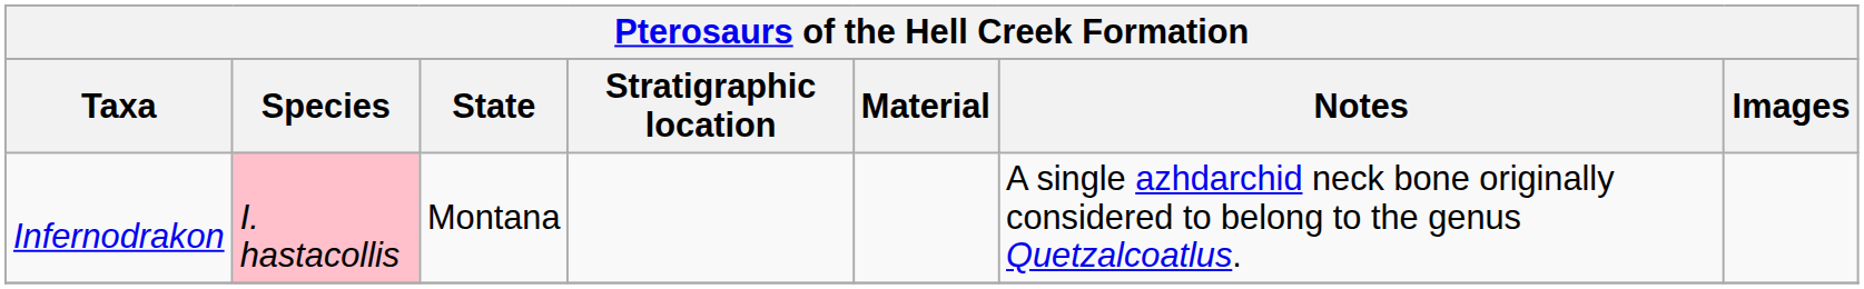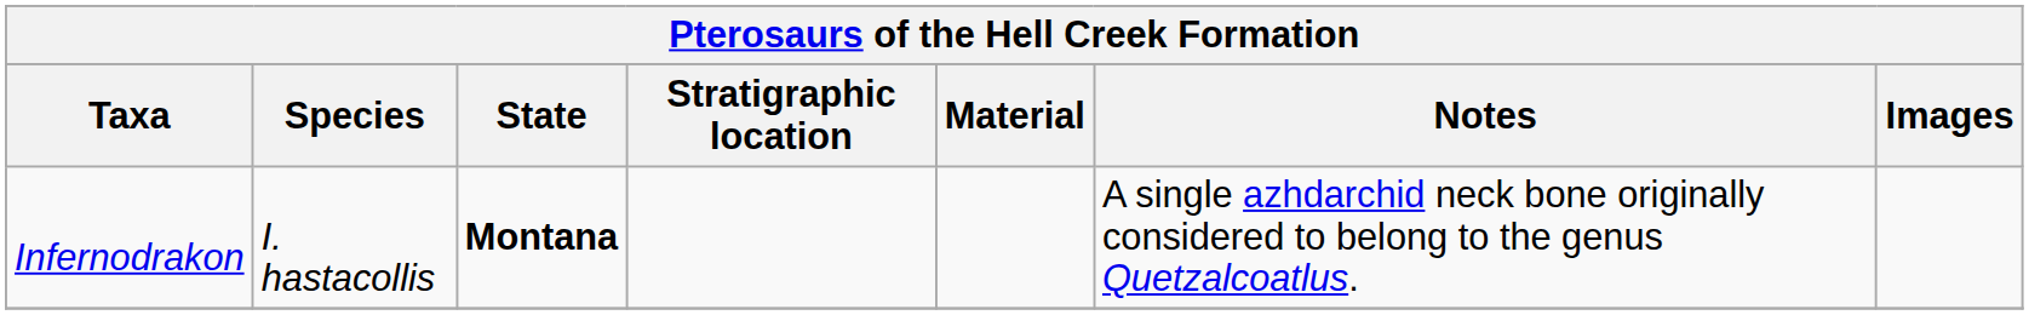Infernodrakon | Species: pink background -> no background
Infernodrakon | State: normal -> bold
